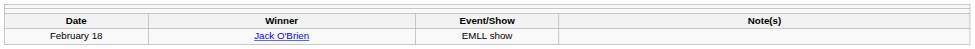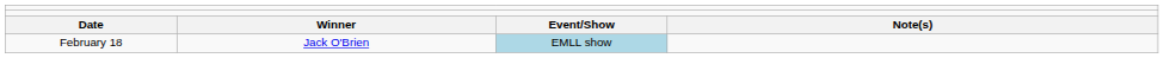February 18 | column 3: no background -> lightblue background
